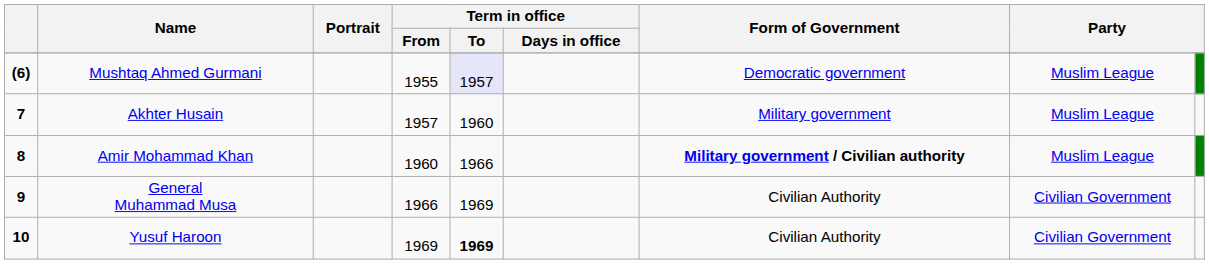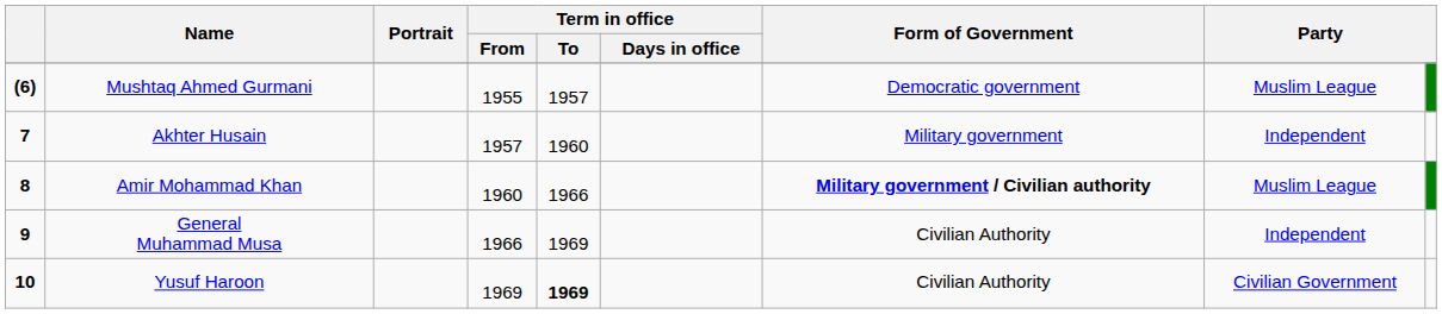Mushtaq Ahmed Gurmani | Term in office / To: lavender background -> no background
Akhter Husain | column 8: Muslim League -> Independent
General Muhammad Musa | column 8: Civilian Government -> Independent
